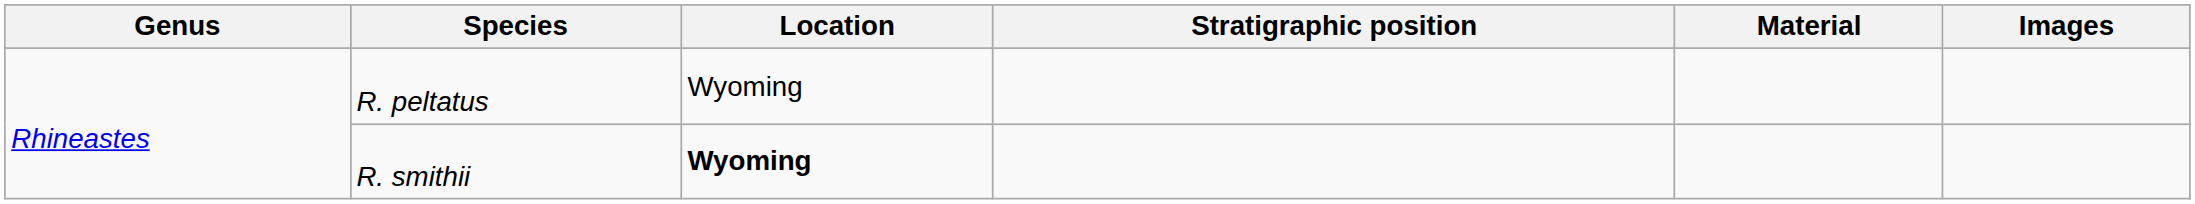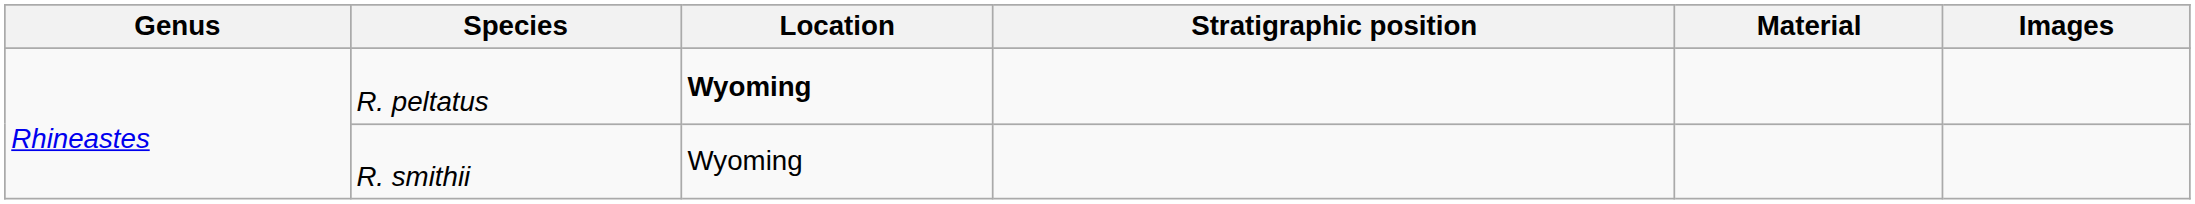R. peltatus | Location: normal -> bold
R. smithii | Location: bold -> normal
